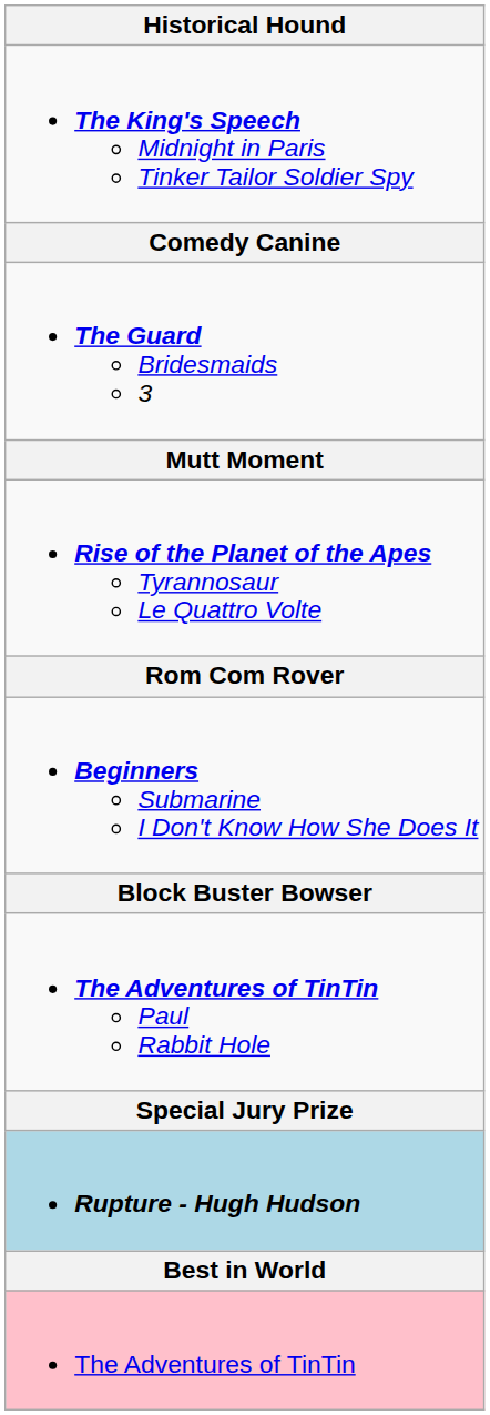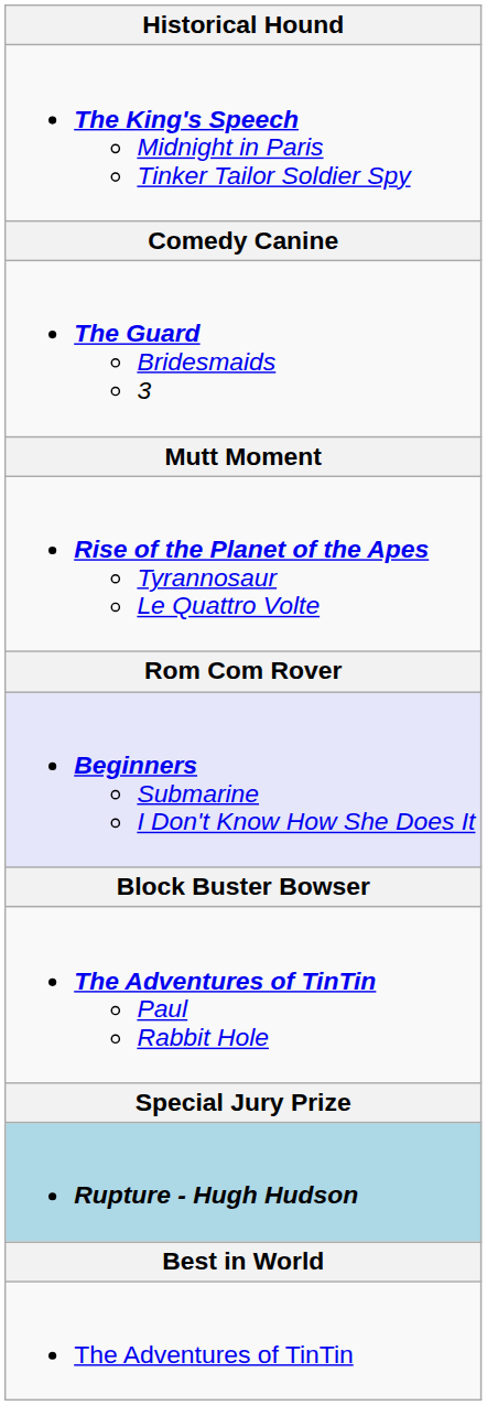row 8 | column 1: no background -> lavender background
row 14 | column 1: pink background -> no background
